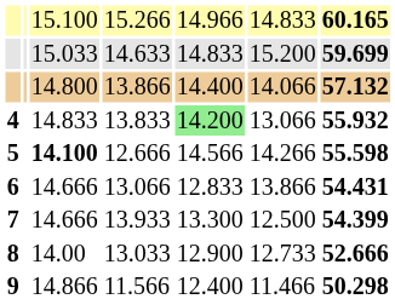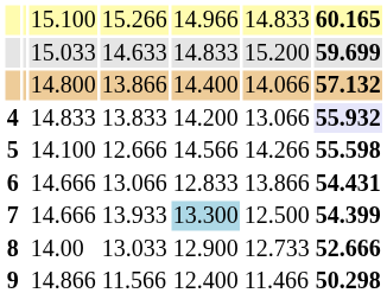13.833 | column 4: lightgreen background -> no background
13.833 | column 6: no background -> lavender background
12.666 | column 2: bold -> normal
13.933 | column 4: no background -> lightblue background
